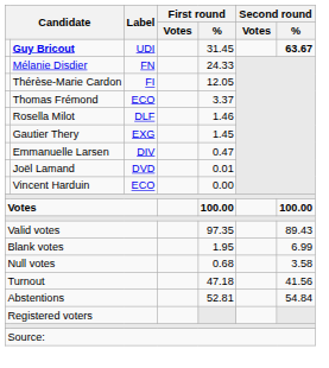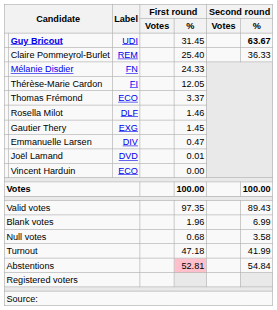+ row: Claire Pommeyrol-Burlet | REM | 25.40 | 36.33
Blank votes | First round / %: 1.95 -> 1.96
Turnout | Second round / %: 41.56 -> 41.99
Abstentions | First round / %: no background -> pink background
